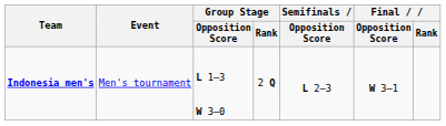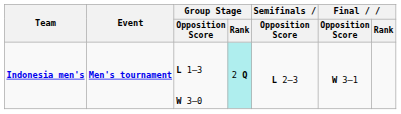Indonesia men's | Event: normal -> bold
Indonesia men's | Group Stage / Rank: no background -> paleturquoise background
